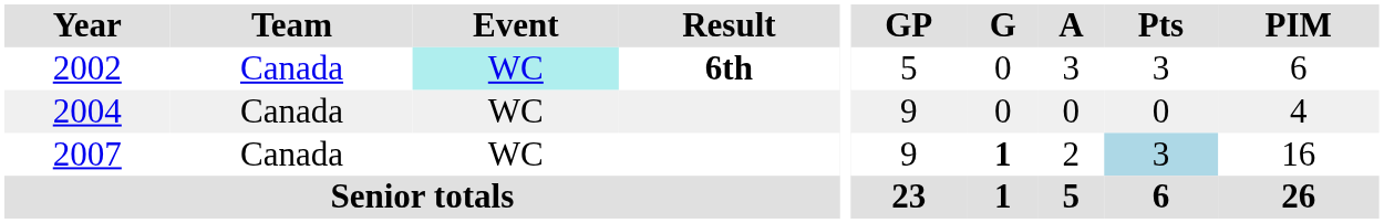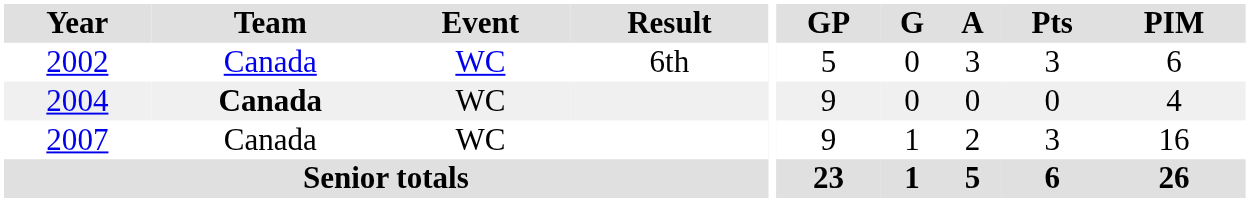2002 | Event: paleturquoise background -> no background
2002 | Result: bold -> normal
2004 | Team: normal -> bold
2007 | G: bold -> normal
2007 | Pts: lightblue background -> no background
